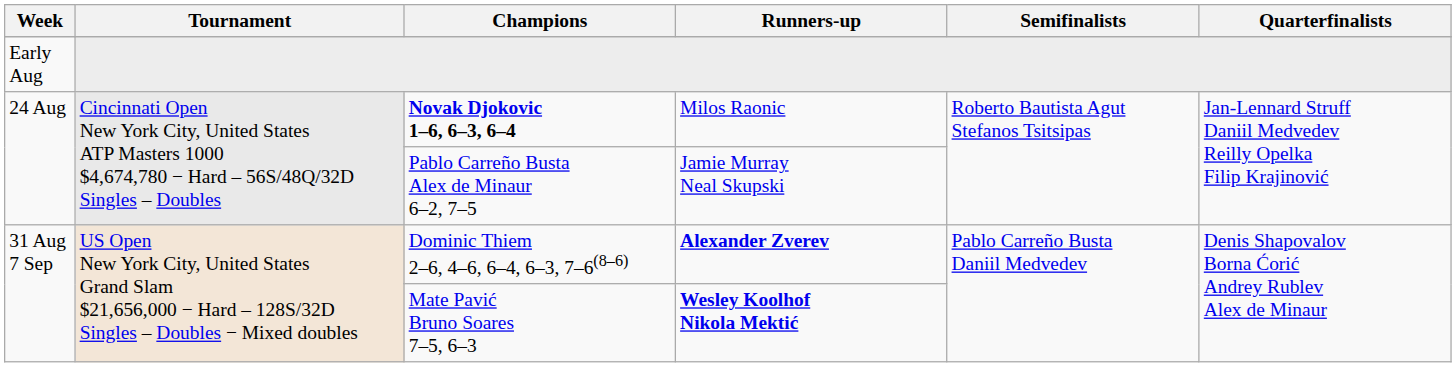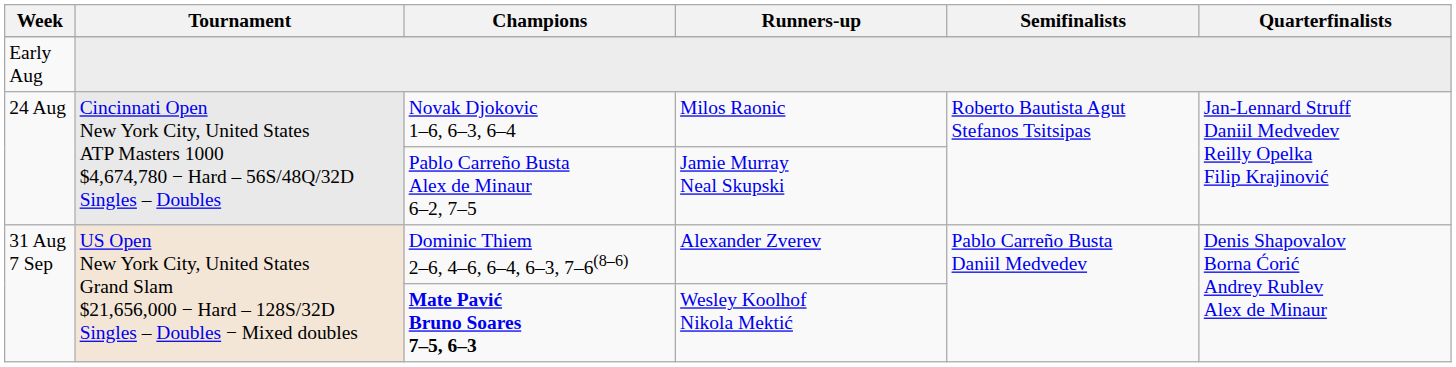Novak Djokovic 1–6, 6–3, 6–4 | Champions: bold -> normal
Dominic Thiem 2–6, 4–6, 6–4, 6–3, 7–6(8–6) | Runners-up: bold -> normal
Mate Pavić Bruno Soares 7–5, 6–3 | Champions: normal -> bold
Mate Pavić Bruno Soares 7–5, 6–3 | Runners-up: bold -> normal
